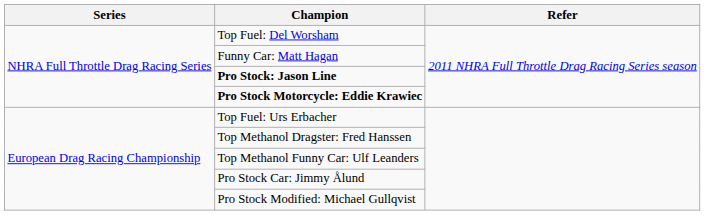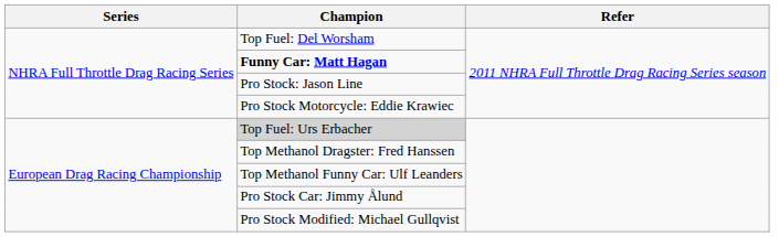Funny Car: Matt Hagan | Champion: normal -> bold
Pro Stock: Jason Line | Champion: bold -> normal
Pro Stock Motorcycle: Eddie Krawiec | Champion: bold -> normal
Top Fuel: Urs Erbacher | Champion: no background -> lightgrey background
